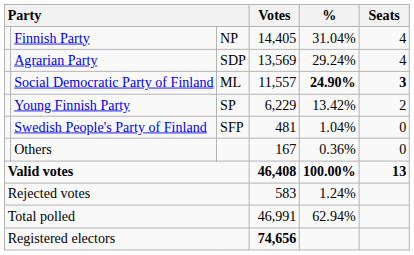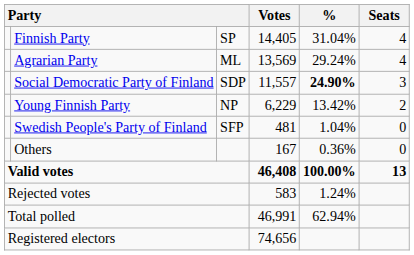Finnish Party | column 3: NP -> SP
Agrarian Party | column 3: SDP -> ML
Social Democratic Party of Finland | column 3: ML -> SDP
Social Democratic Party of Finland | Seats: bold -> normal
Young Finnish Party | column 3: SP -> NP
Registered electors | Votes: bold -> normal
